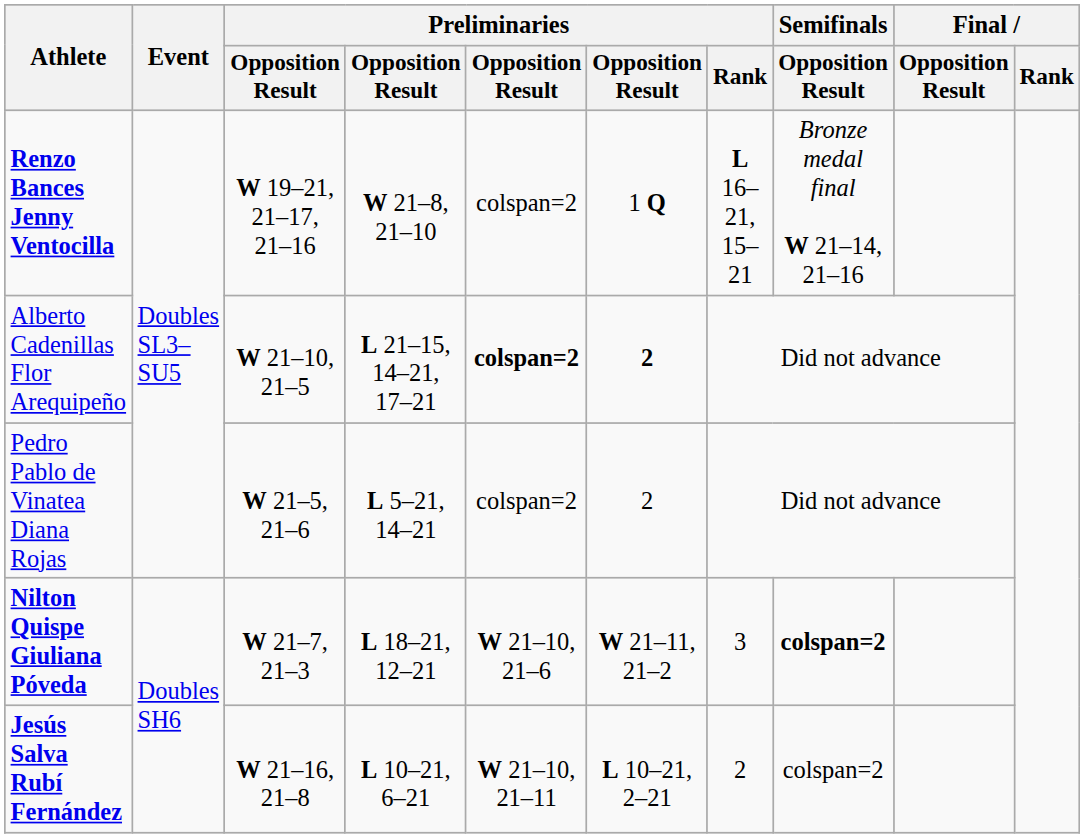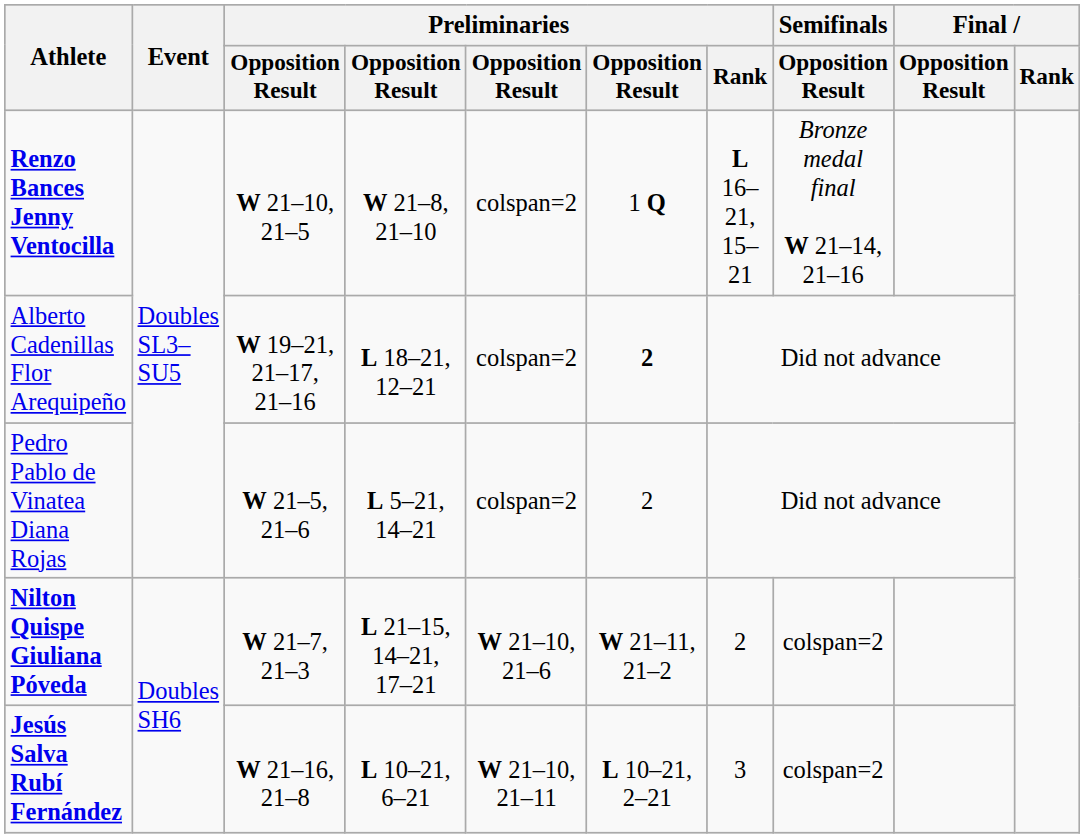Renzo Bances Jenny Ventocilla | column 3: W 19–21, 21–17, 21–16 -> W 21–10, 21–5
Alberto Cadenillas Flor Arequipeño | column 3: W 21–10, 21–5 -> W 19–21, 21–17, 21–16
Alberto Cadenillas Flor Arequipeño | column 4: L 21–15, 14–21, 17–21 -> L 18–21, 12–21
Alberto Cadenillas Flor Arequipeño | column 5: bold -> normal
Nilton Quispe Giuliana Póveda | column 4: L 18–21, 12–21 -> L 21–15, 14–21, 17–21
Nilton Quispe Giuliana Póveda | Preliminaries / Rank: 3 -> 2
Nilton Quispe Giuliana Póveda | Semifinals / Opposition Result: bold -> normal
Jesús Salva Rubí Fernández | Preliminaries / Rank: 2 -> 3
